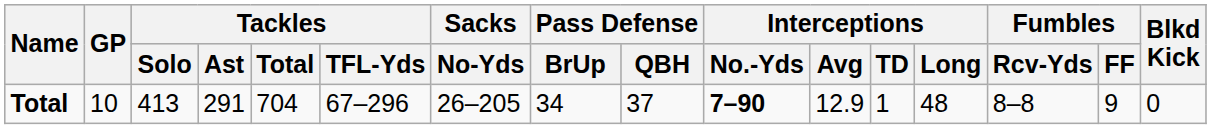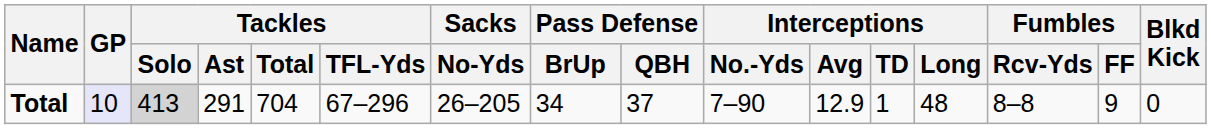row 3 | GP: no background -> lavender background
row 3 | Tackles / Solo: no background -> lightgrey background
row 3 | Interceptions / No.-Yds: bold -> normal
